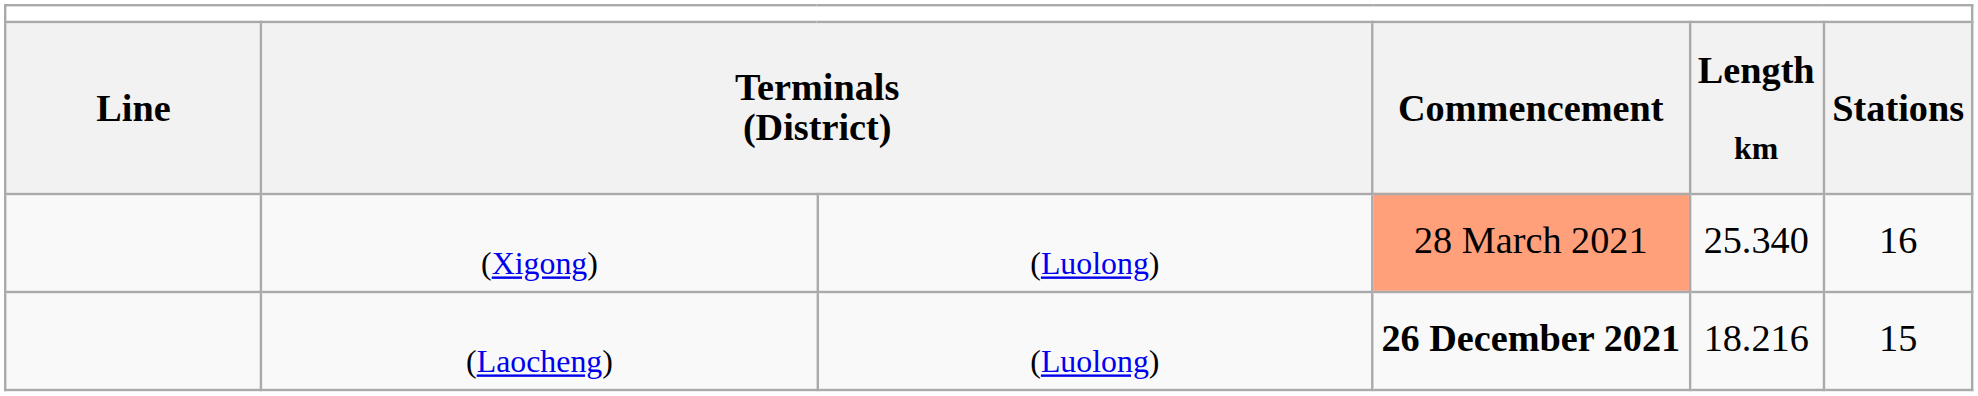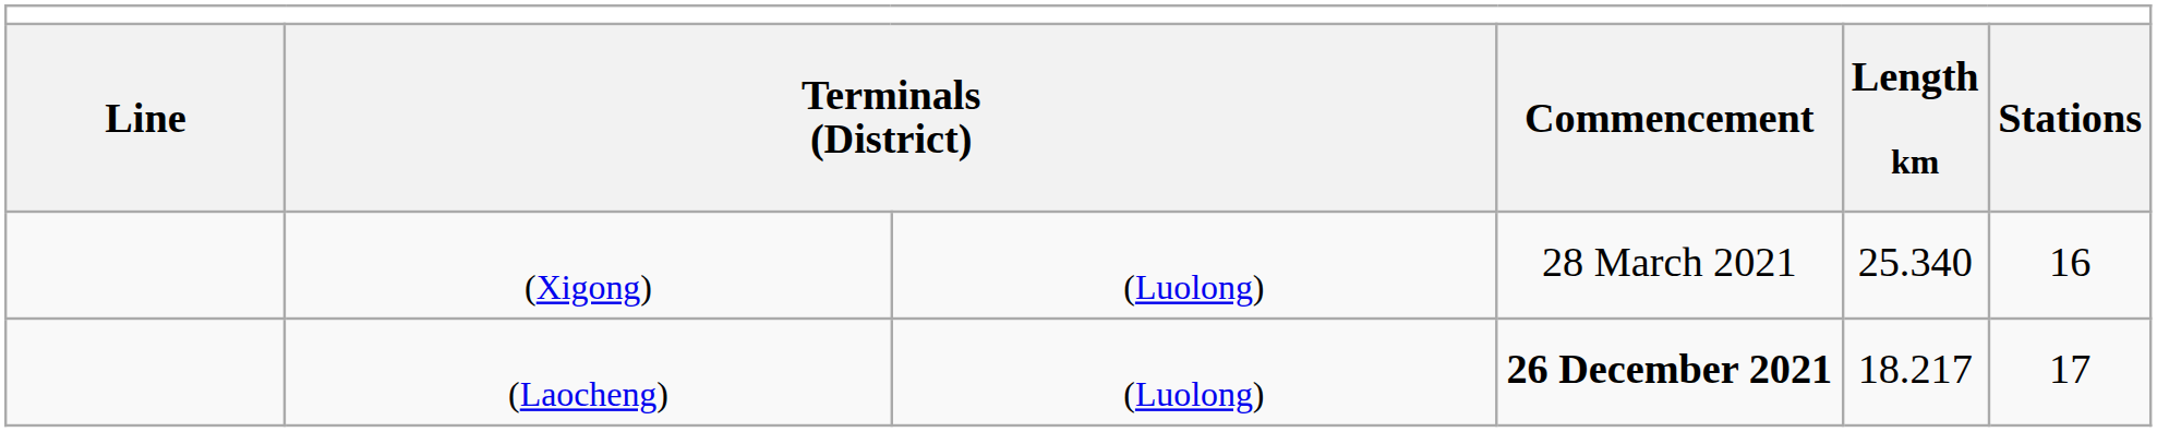(Xigong) | column 4: lightsalmon background -> no background
(Laocheng) | column 5: 18.216 -> 18.217
(Laocheng) | column 6: 15 -> 17
